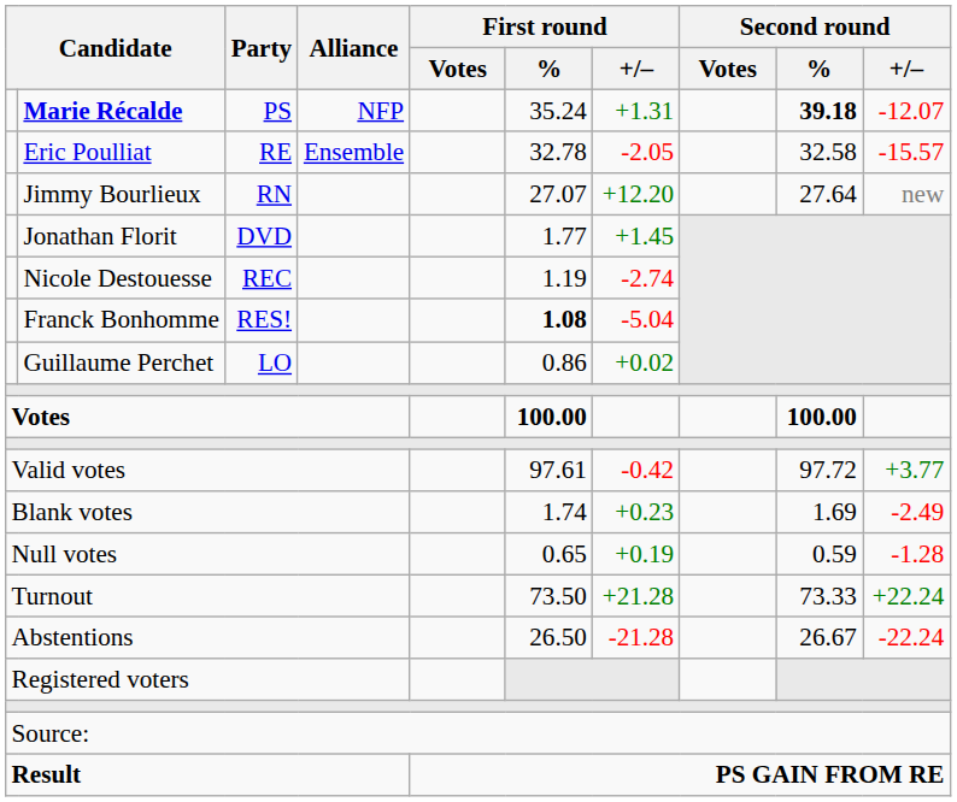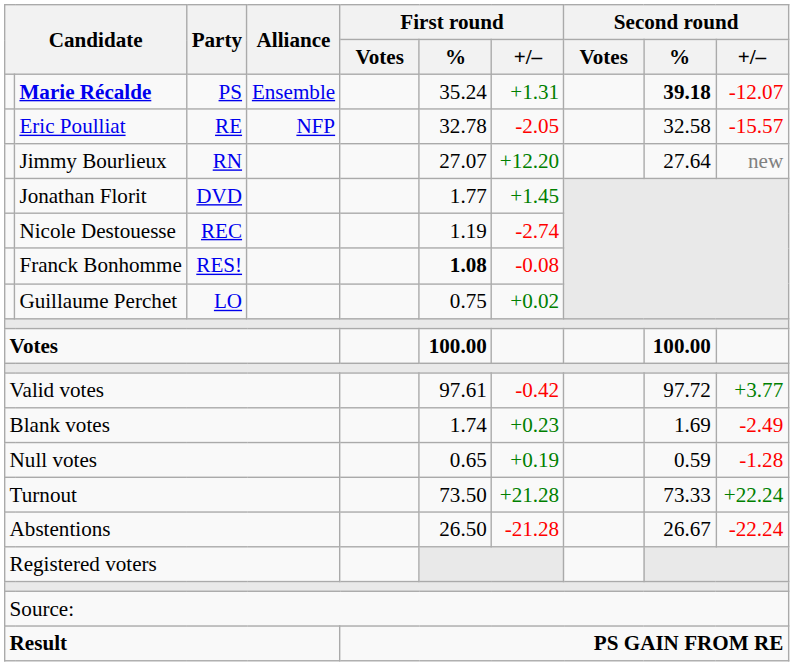Marie Récalde | Alliance: NFP -> Ensemble
Eric Poulliat | Alliance: Ensemble -> NFP
Franck Bonhomme | First round / +/–: -5.04 -> -0.08
Guillaume Perchet | First round / %: 0.86 -> 0.75
